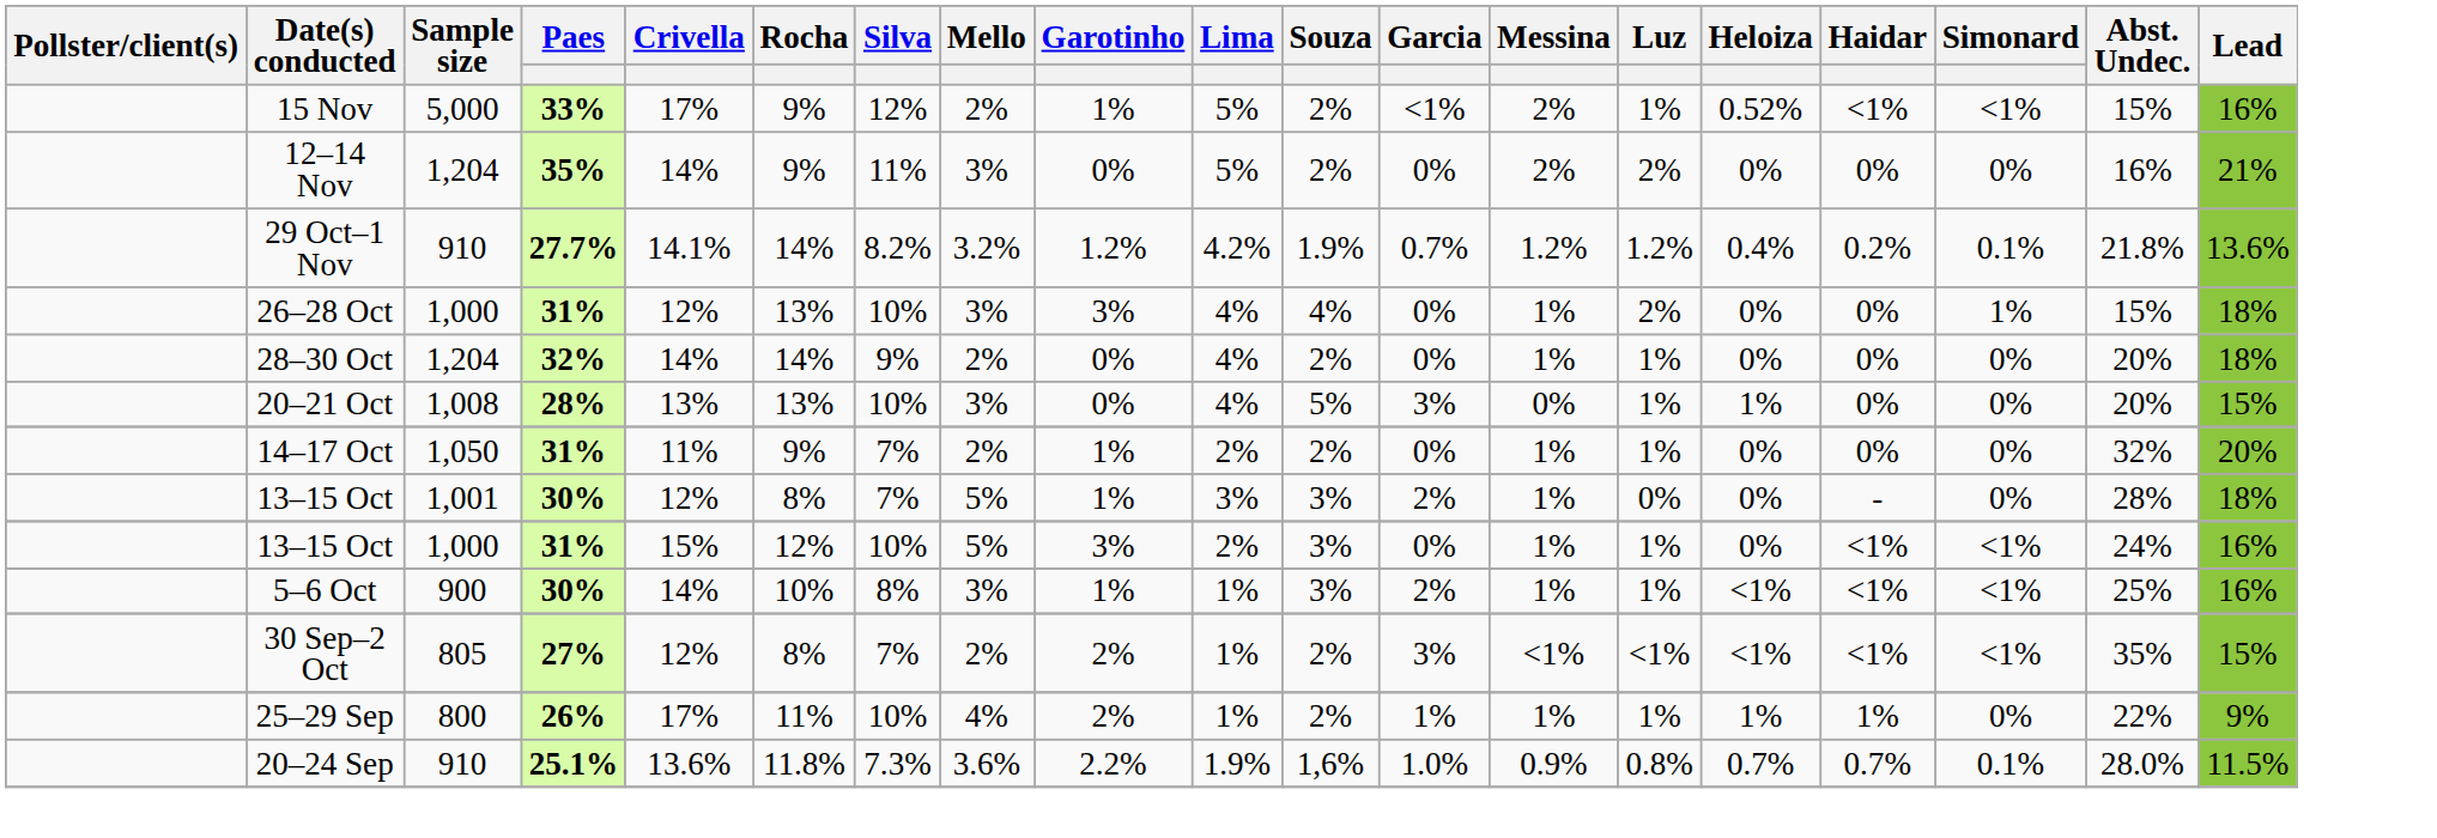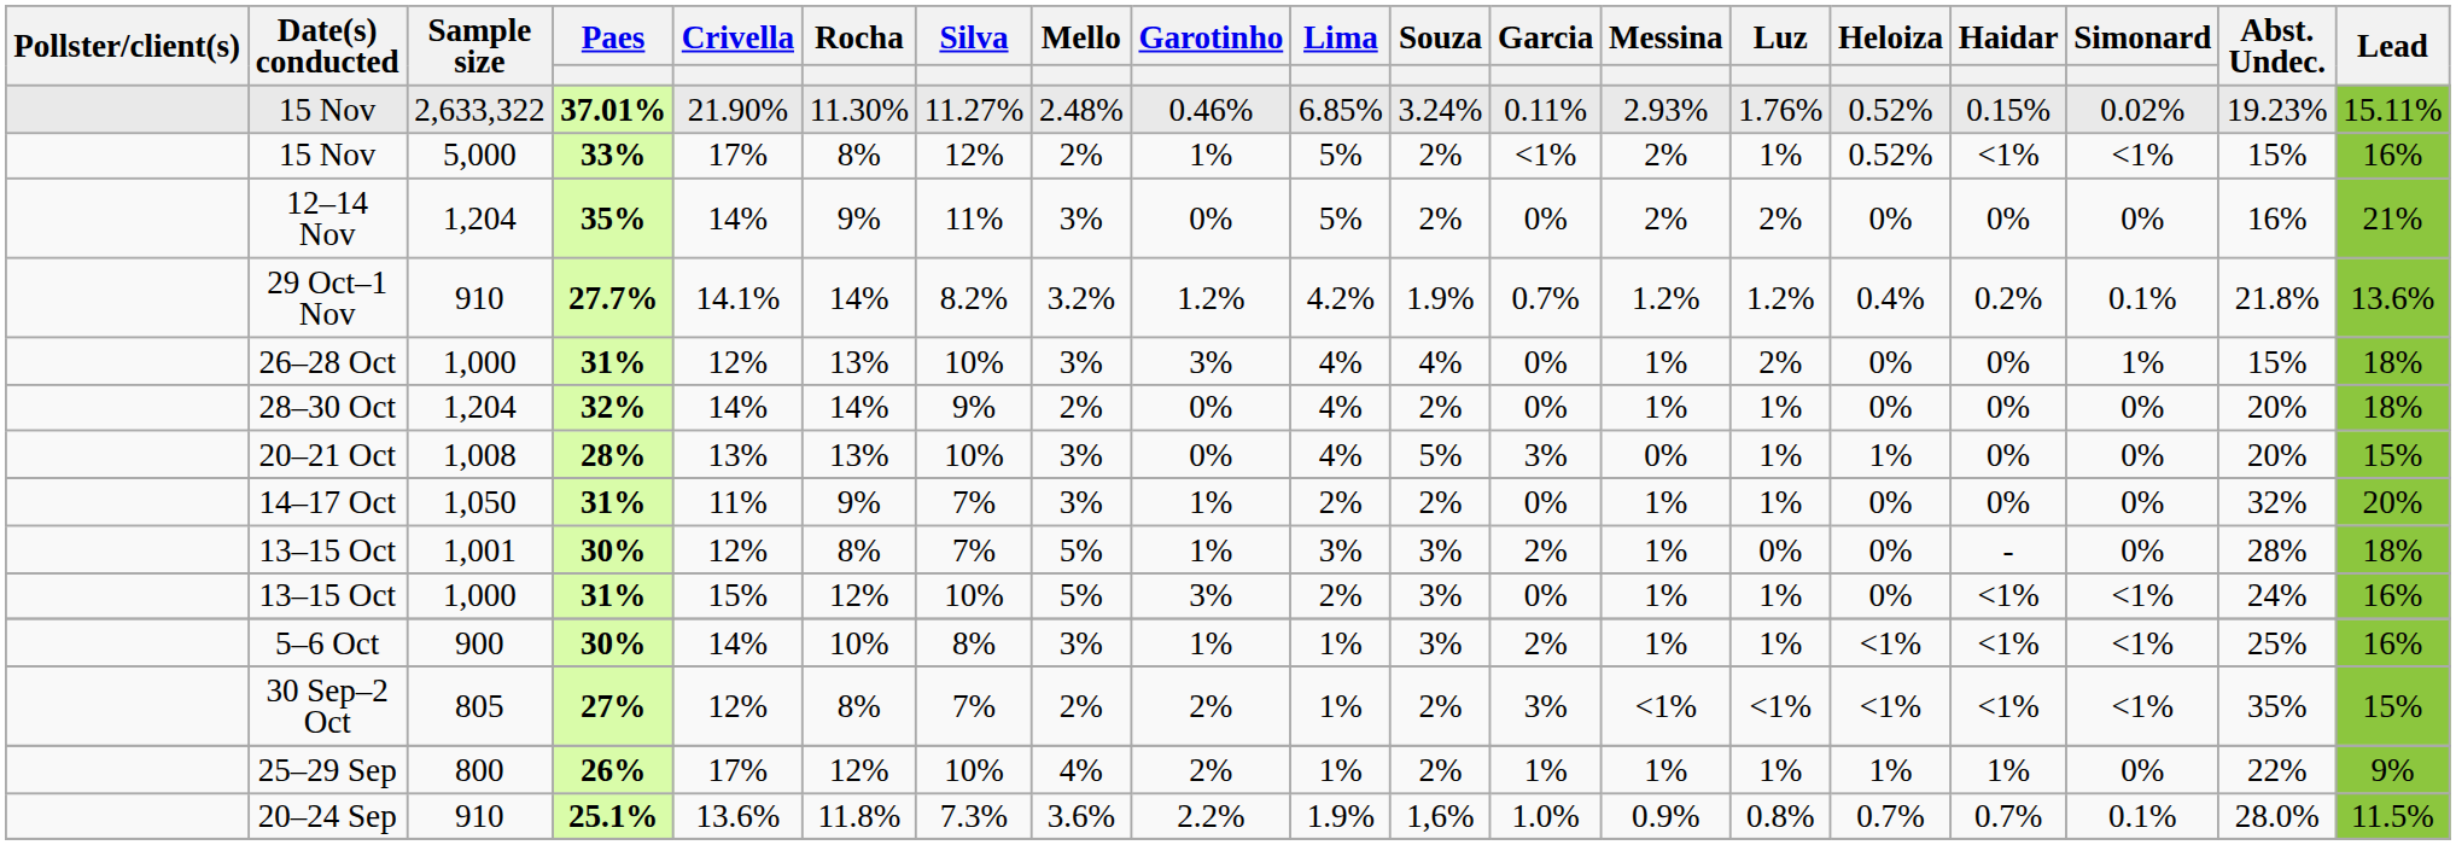+ row: 15 Nov | 2,633,322 | 37.01% | 21.90% | 11.30% | 11.27% | 2.48% | 0.46% | 6.85% | 3.24% | 0.11% | 2.93% | 1.76% | 0.52% | 0.15% | 0.02% | 19.23% | 15.11%
15 Nov / 5,000 | Rocha: 9% -> 8%
14–17 Oct | Mello: 2% -> 3%
25–29 Sep | Rocha: 11% -> 12%
